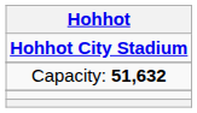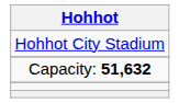row 2 | column 1: bold -> normal
